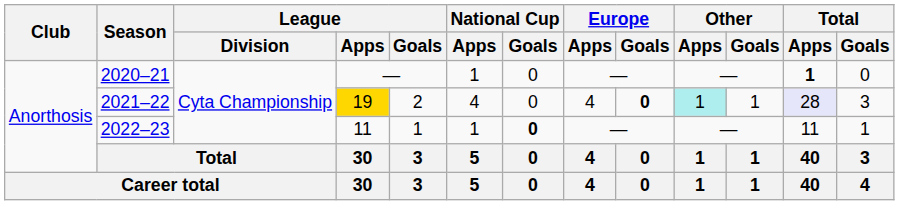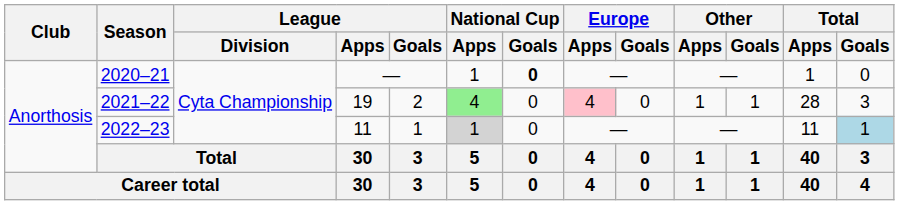2020–21 | National Cup / Goals: normal -> bold
2020–21 | Total / Apps: bold -> normal
2021–22 | League / Apps: gold background -> no background
2021–22 | National Cup / Apps: no background -> lightgreen background
2021–22 | Europe / Apps: no background -> pink background
2021–22 | Europe / Goals: bold -> normal
2021–22 | Other / Apps: paleturquoise background -> no background
2021–22 | Total / Apps: lavender background -> no background
2022–23 | National Cup / Apps: no background -> lightgrey background
2022–23 | National Cup / Goals: bold -> normal
2022–23 | Total / Goals: no background -> lightblue background
